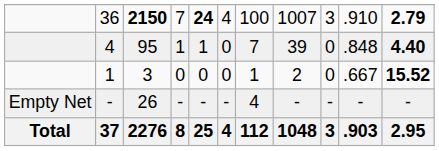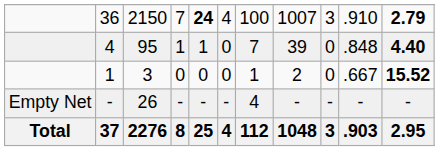36 | column 3: bold -> normal
